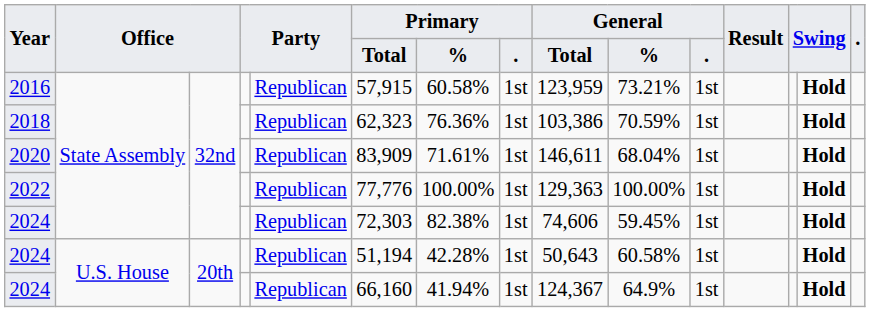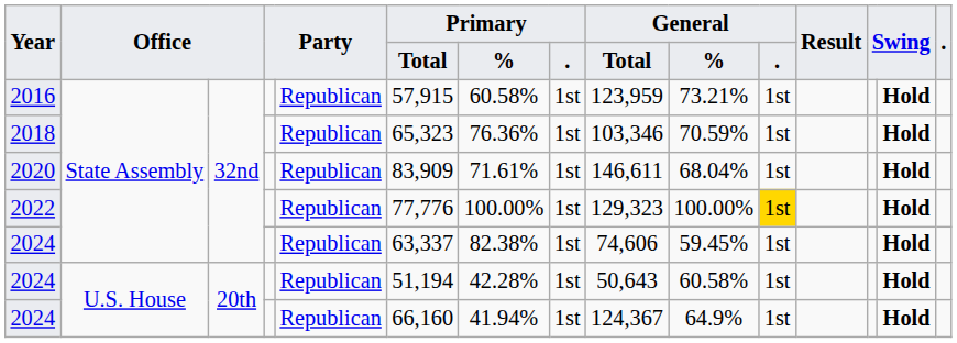2018 | Primary / Total: 62,323 -> 65,323
2018 | General / Total: 103,386 -> 103,346
2022 | General / Total: 129,363 -> 129,323
2022 | General / .: no background -> gold background
2024 / State Assembly | Primary / Total: 72,303 -> 63,337
